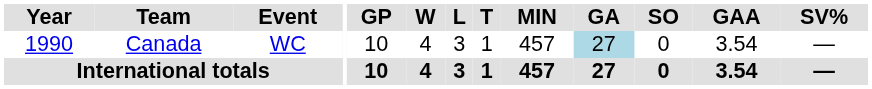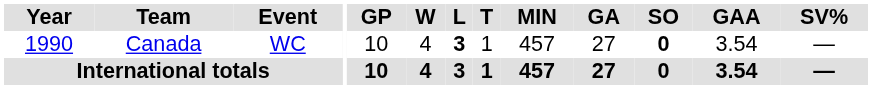Canada | L: normal -> bold
Canada | GA: lightblue background -> no background
Canada | SO: normal -> bold
